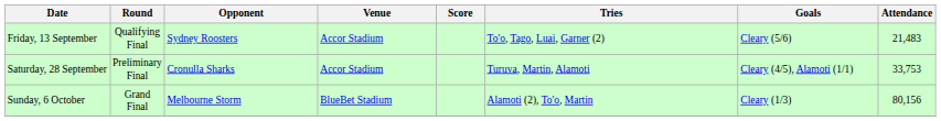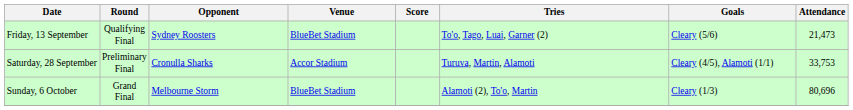Friday, 13 September | Venue: Accor Stadium -> BlueBet Stadium
Friday, 13 September | Attendance: 21,483 -> 21,473
Sunday, 6 October | Attendance: 80,156 -> 80,696
